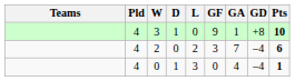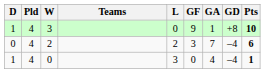columns swapped: Teams <-> D
